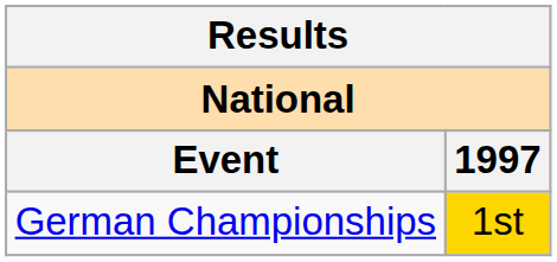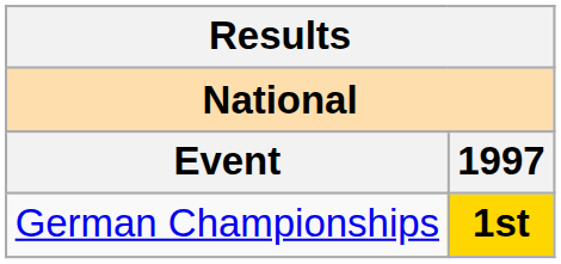German Championships | 1997: normal -> bold
